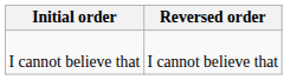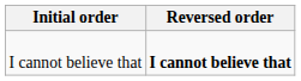row 2 | Reversed order: normal -> bold
